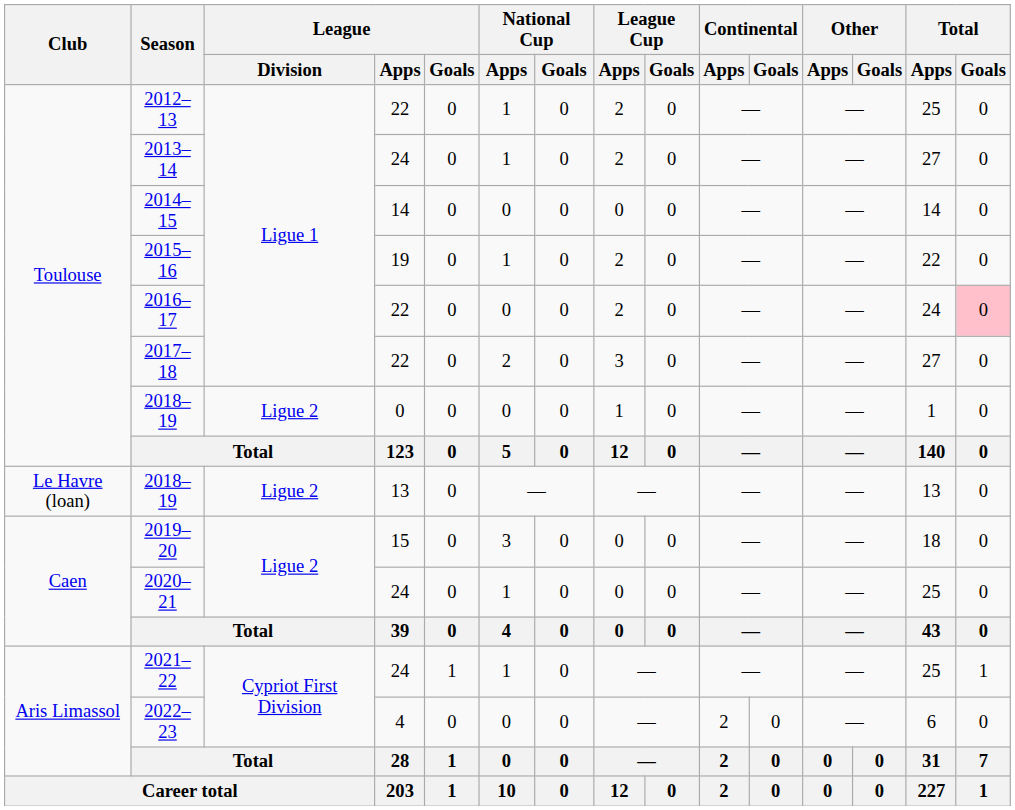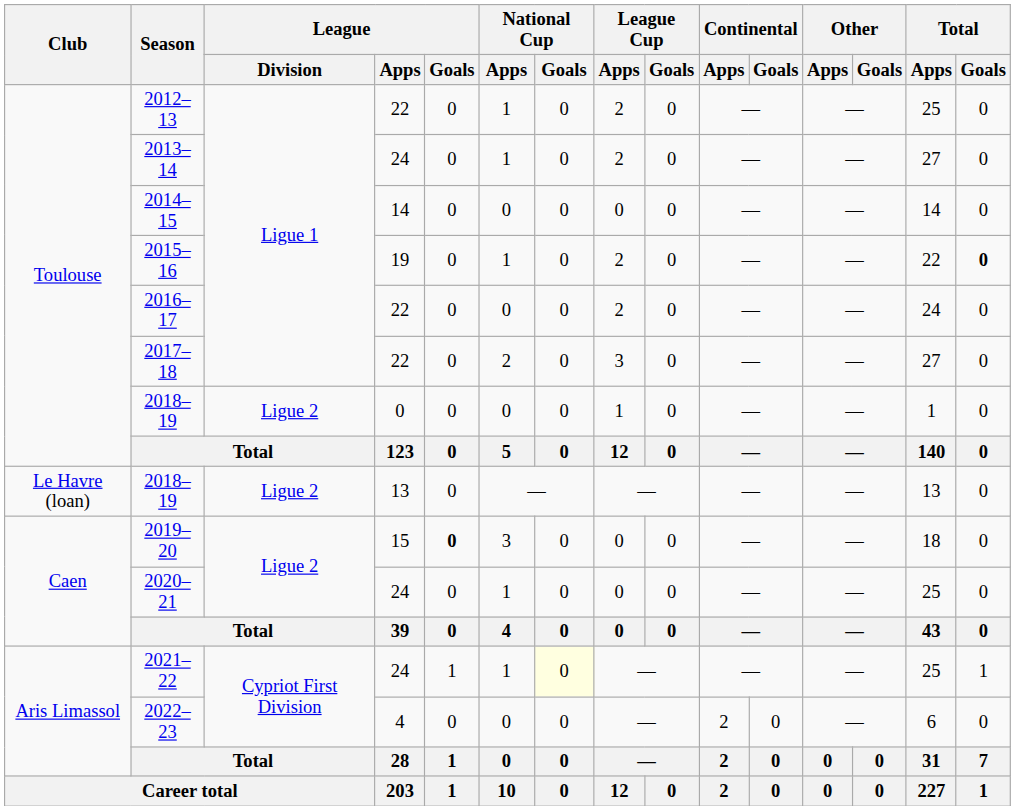2015–16 | Total / Goals: normal -> bold
2016–17 | Total / Goals: pink background -> no background
2019–20 | League / Goals: normal -> bold
2021–22 | National Cup / Goals: no background -> lightyellow background
